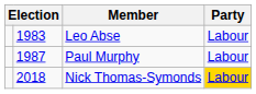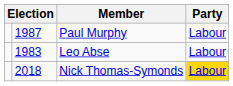rows swapped: Leo Abse <-> Paul Murphy
